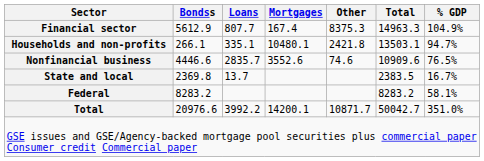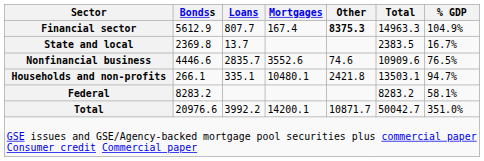Financial sector | Other: normal -> bold
rows swapped: Households and non-profits <-> State and local
